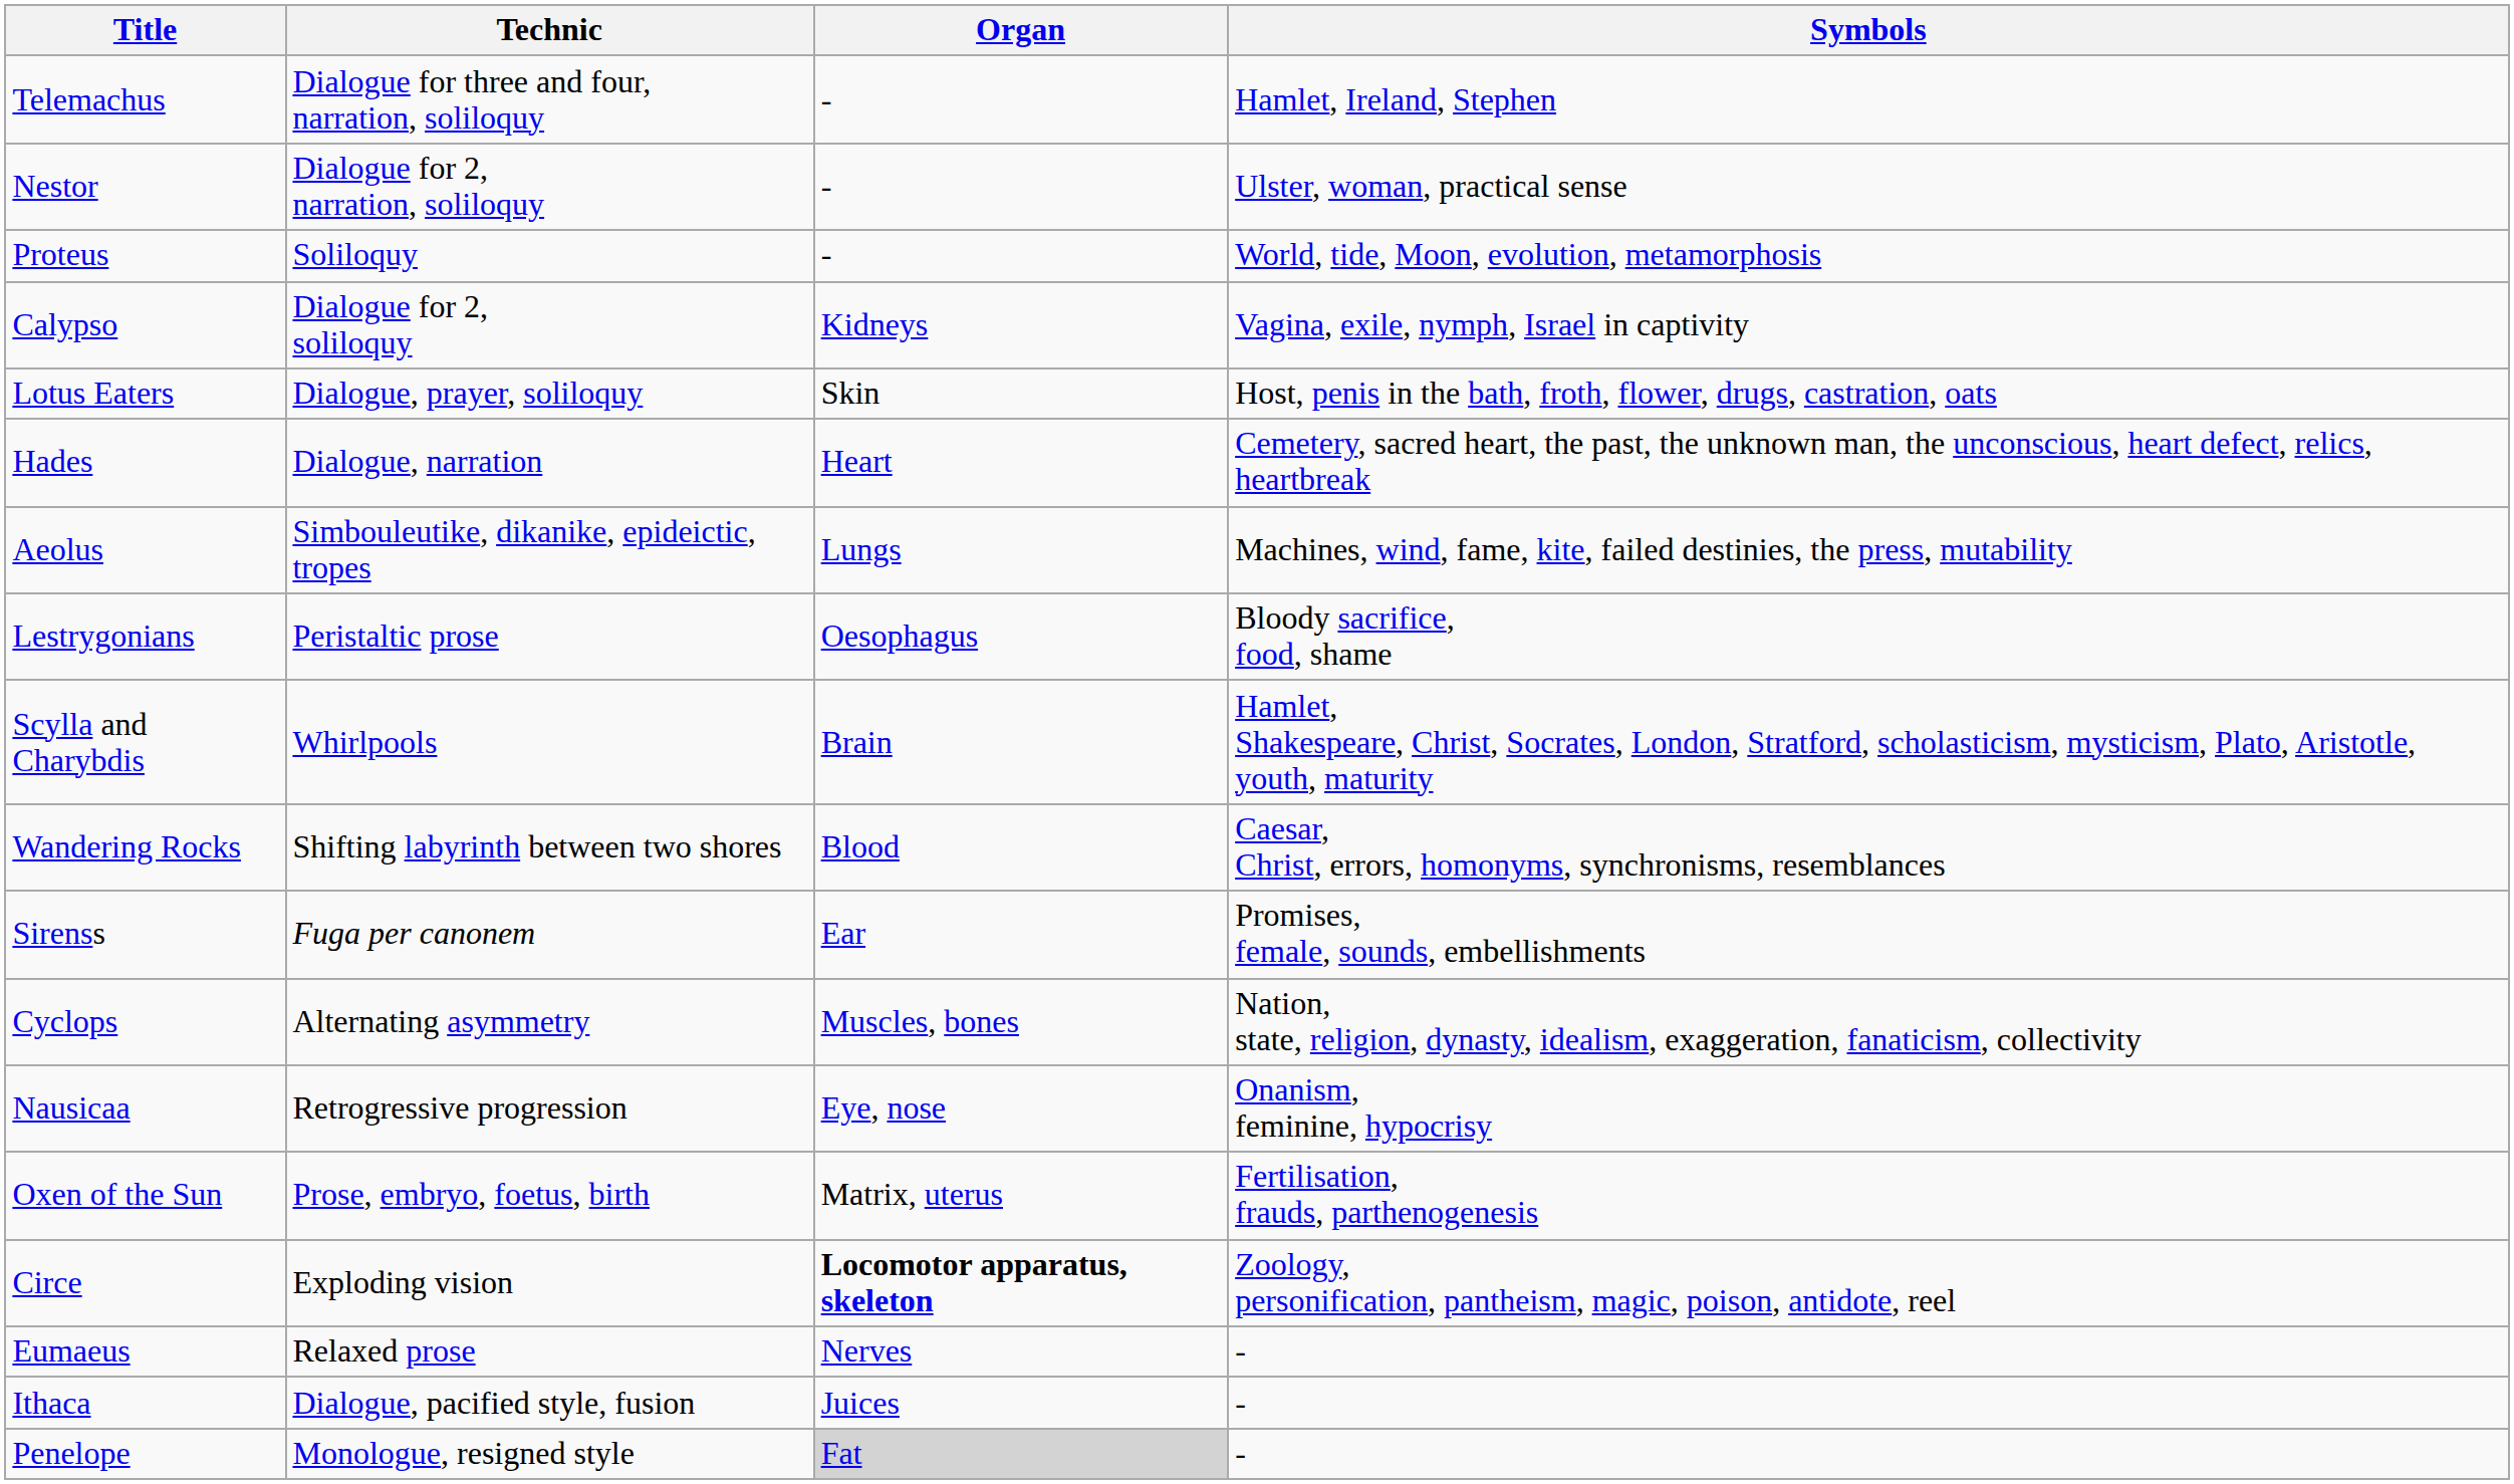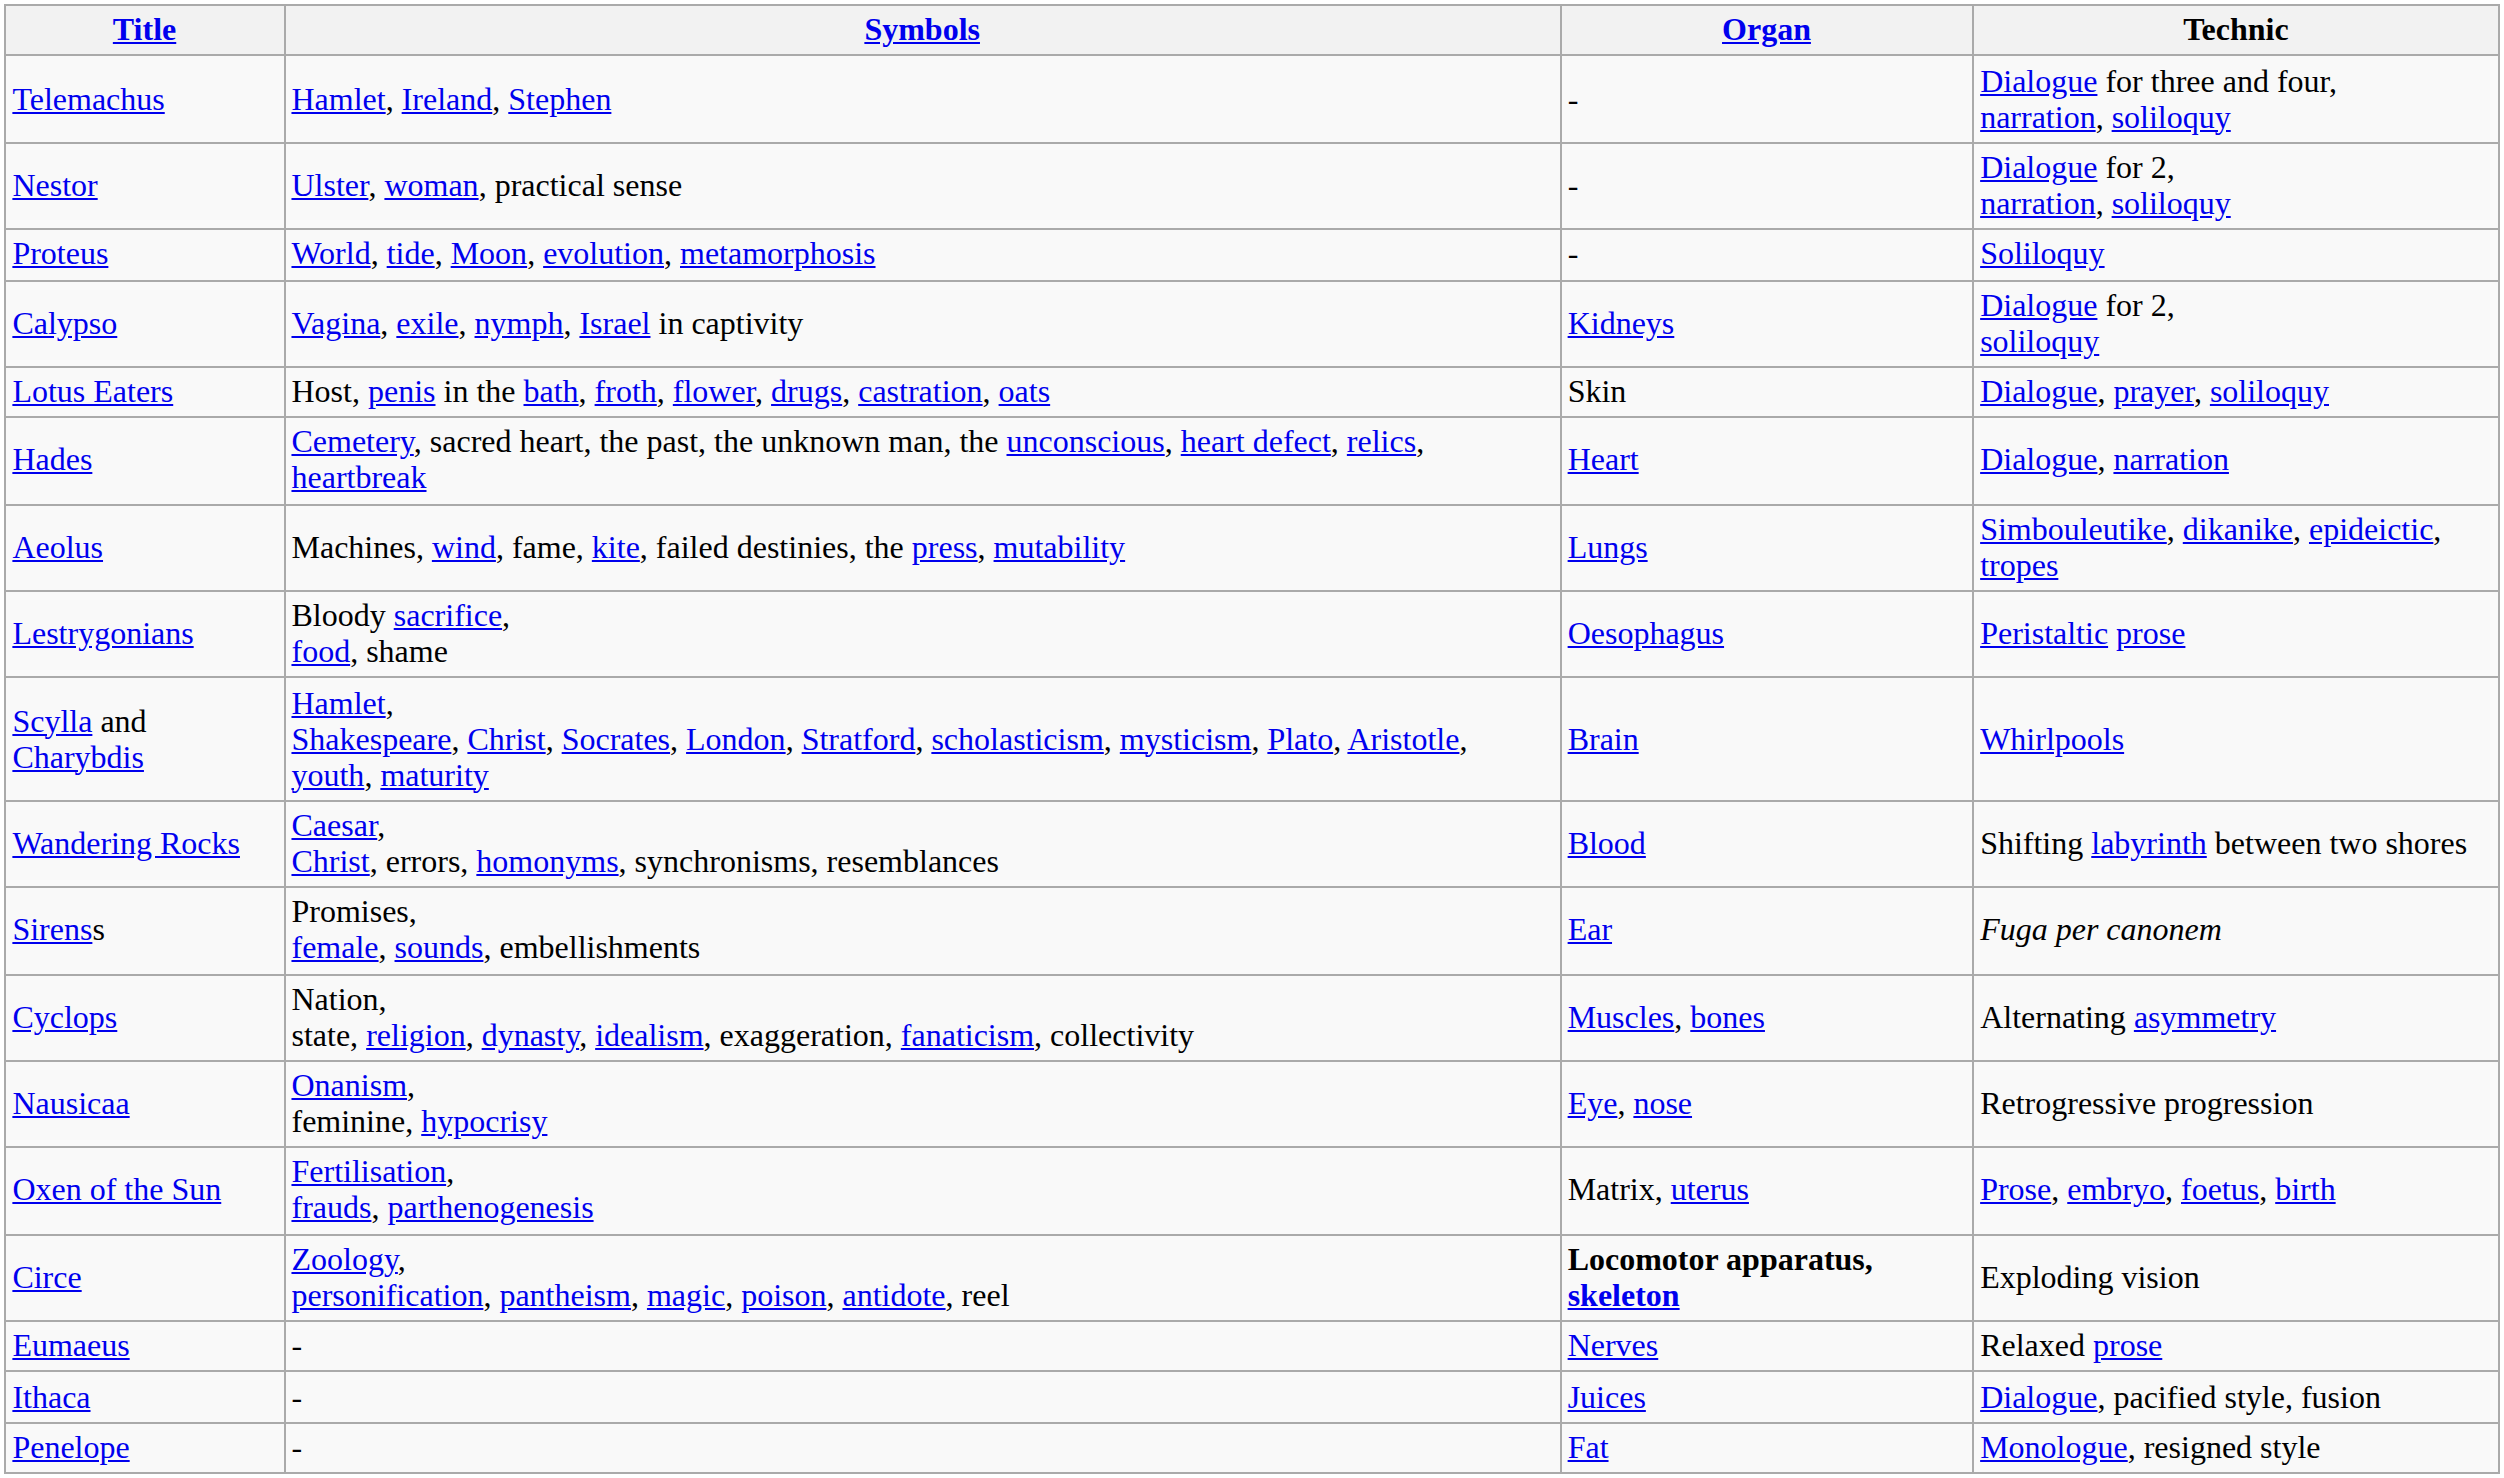columns swapped: Technic <-> Symbols
Penelope | Organ: lightgrey background -> no background
